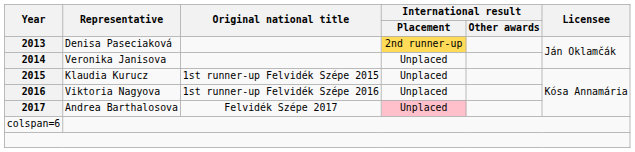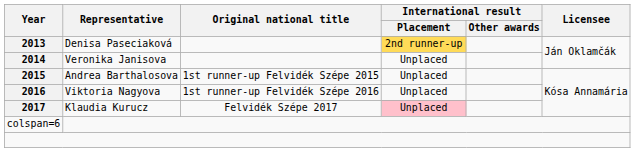2015 | Representative: Klaudia Kurucz -> Andrea Barthalosova
2017 | Representative: Andrea Barthalosova -> Klaudia Kurucz
